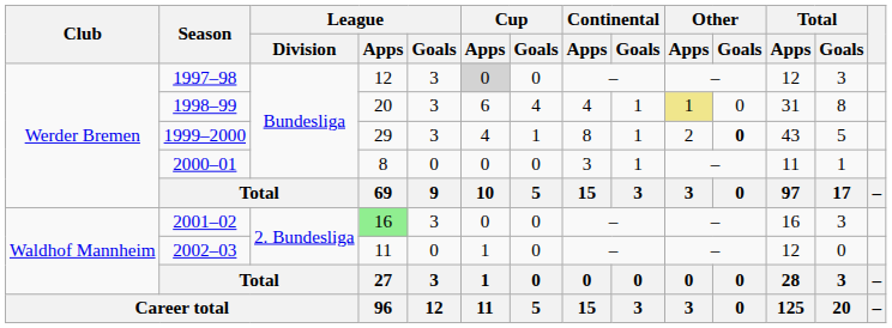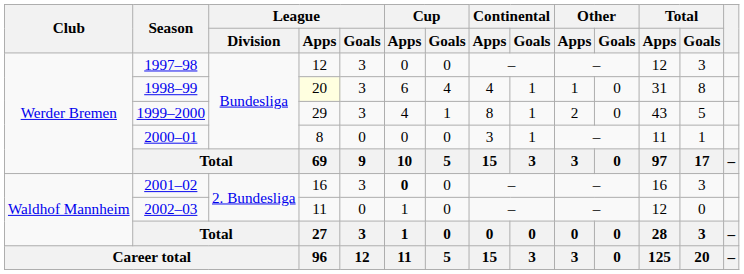1997–98 | Cup / Apps: lightgrey background -> no background
1998–99 | League / Apps: no background -> lightyellow background
1998–99 | Other / Apps: khaki background -> no background
1999–2000 | Other / Goals: bold -> normal
2001–02 | League / Apps: lightgreen background -> no background
2001–02 | Cup / Apps: normal -> bold
